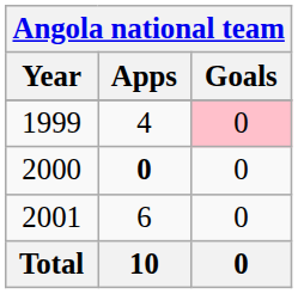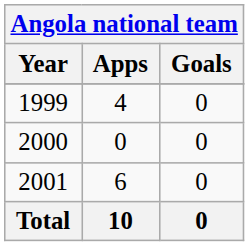1999 | Goals: pink background -> no background
2000 | Apps: bold -> normal
